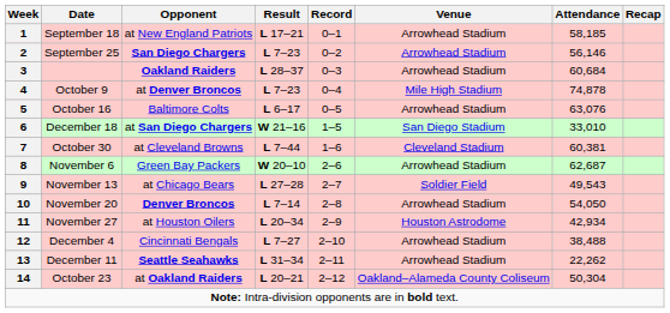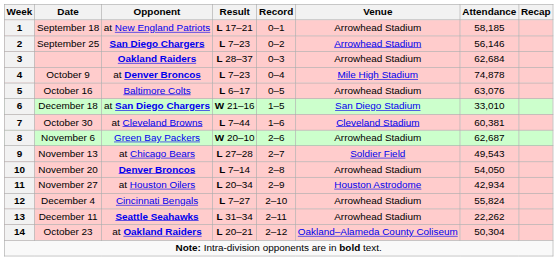3 | Attendance: 60,684 -> 62,684
12 | Attendance: 38,488 -> 55,824
